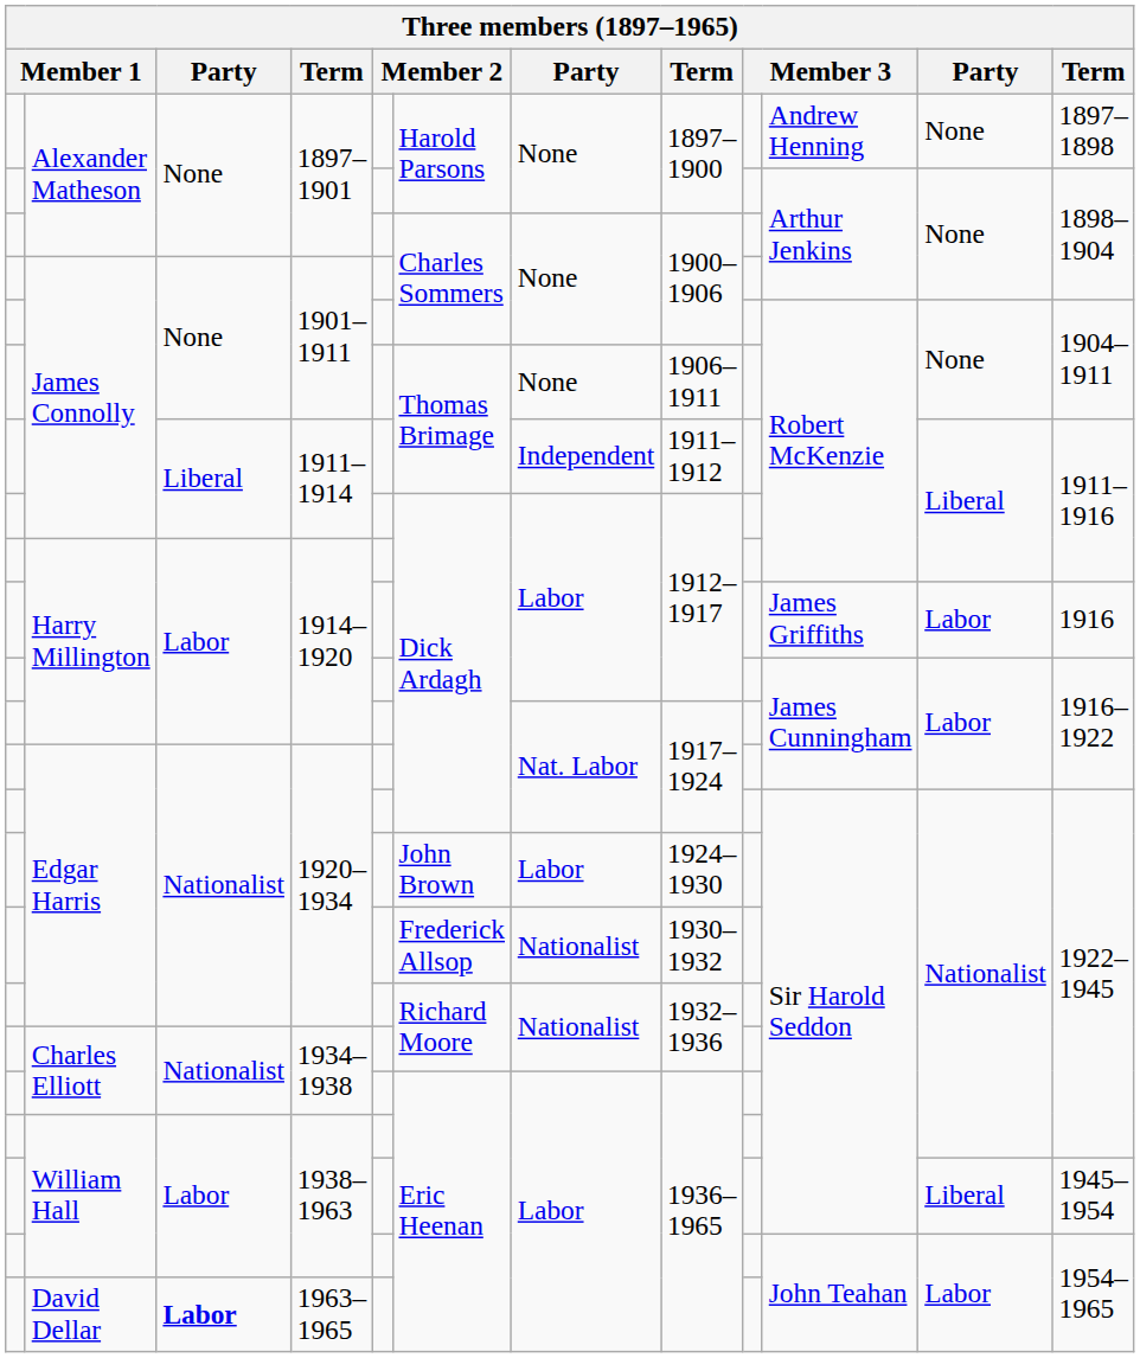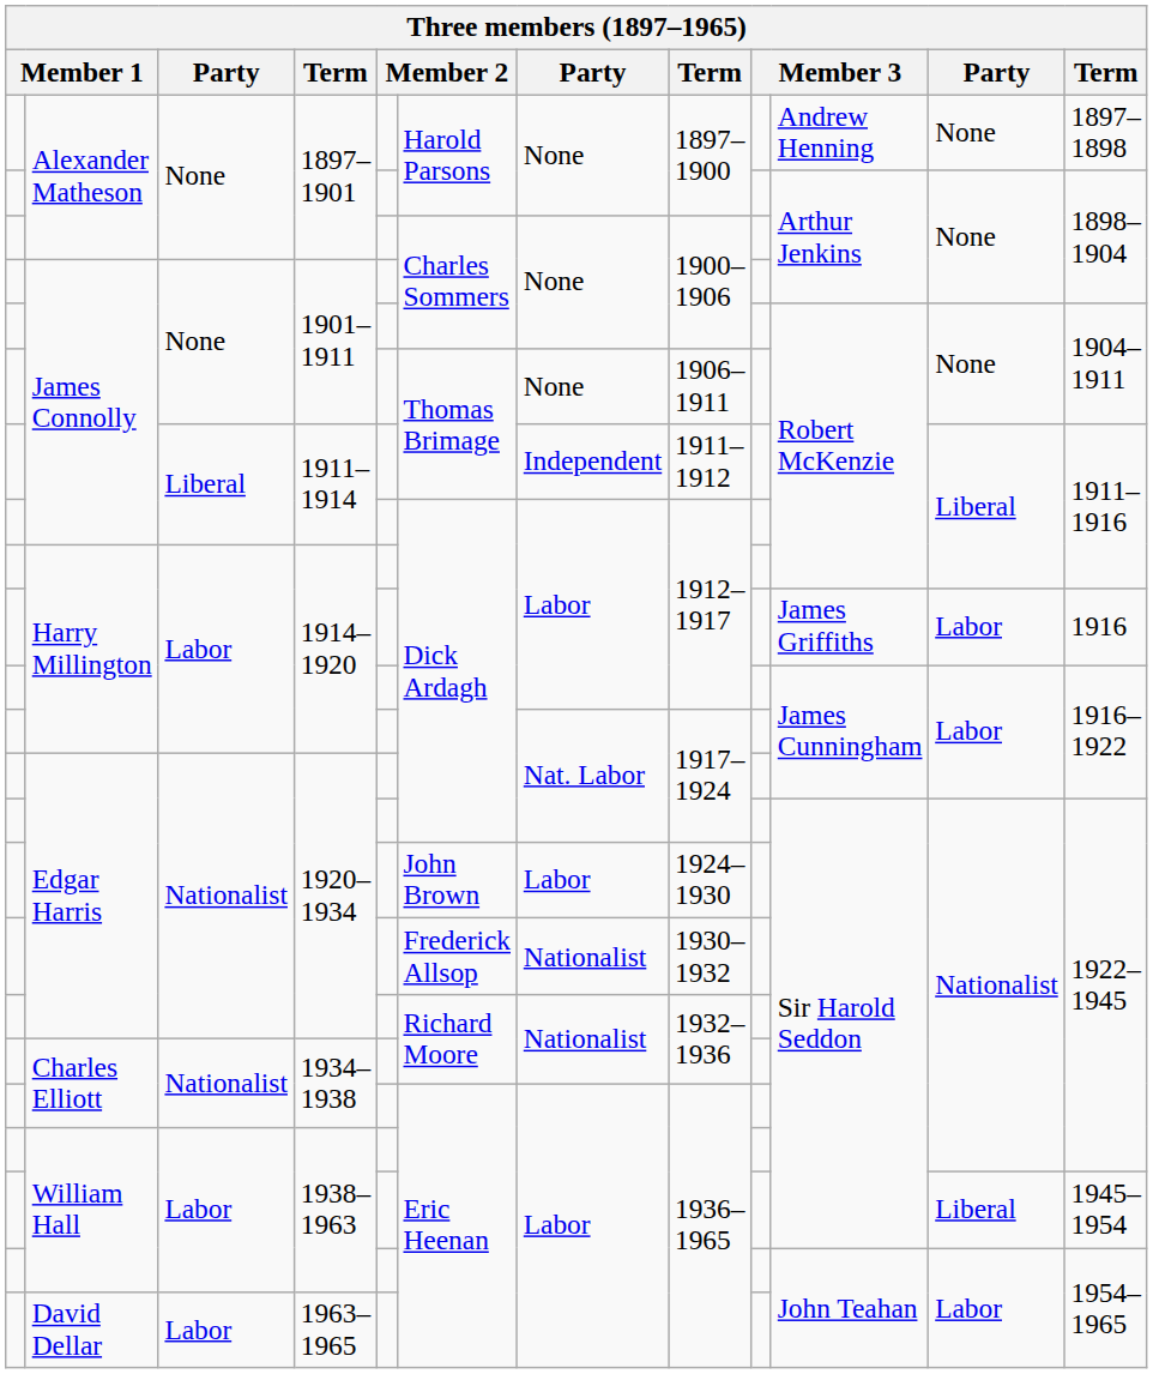1963–1965 | column 3: bold -> normal
